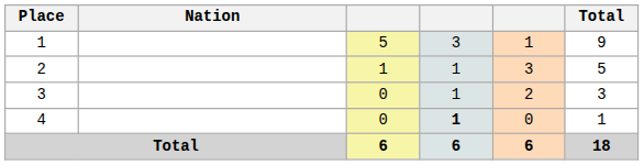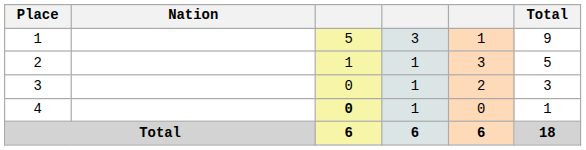4 | column 3: normal -> bold
4 | column 4: bold -> normal
